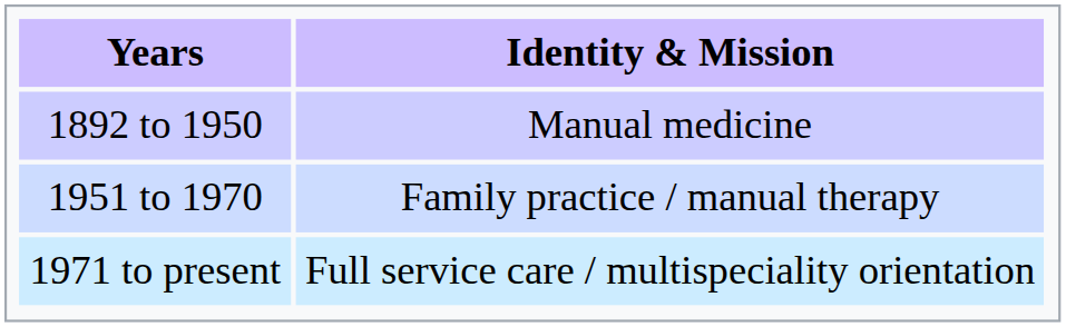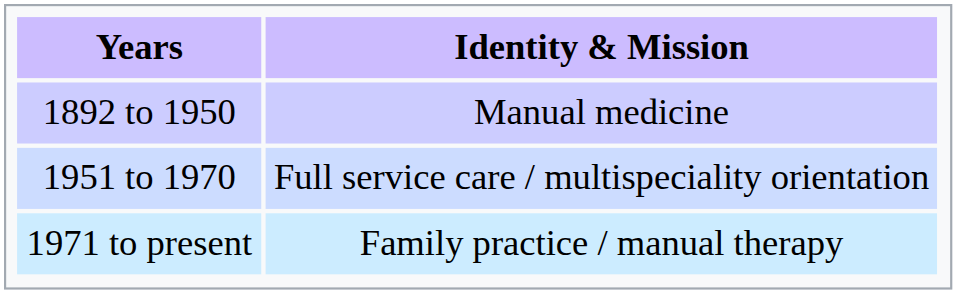1951 to 1970 | column 2: Family practice / manual therapy -> Full service care / multispeciality orientation
1971 to present | column 2: Full service care / multispeciality orientation -> Family practice / manual therapy
